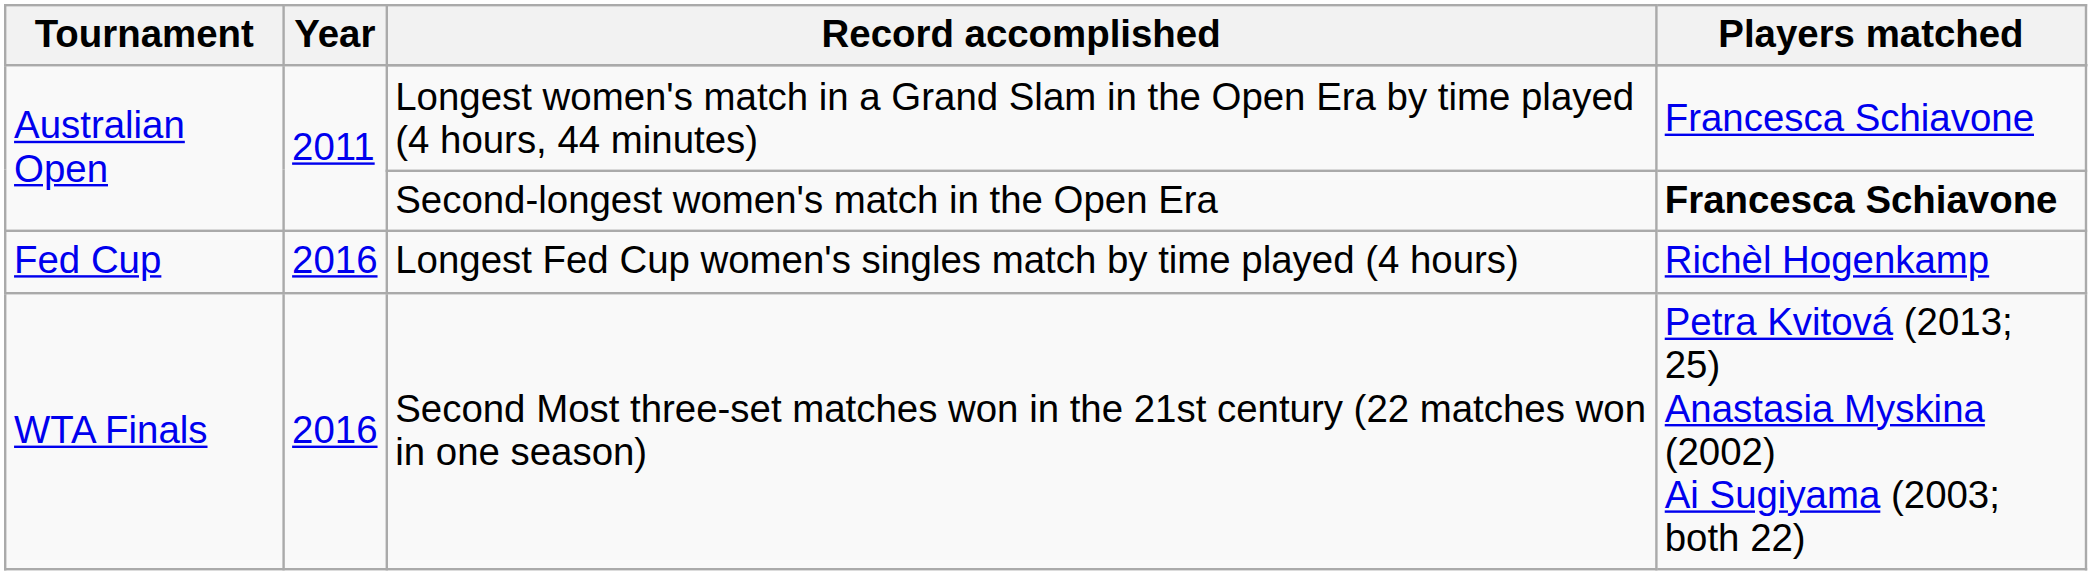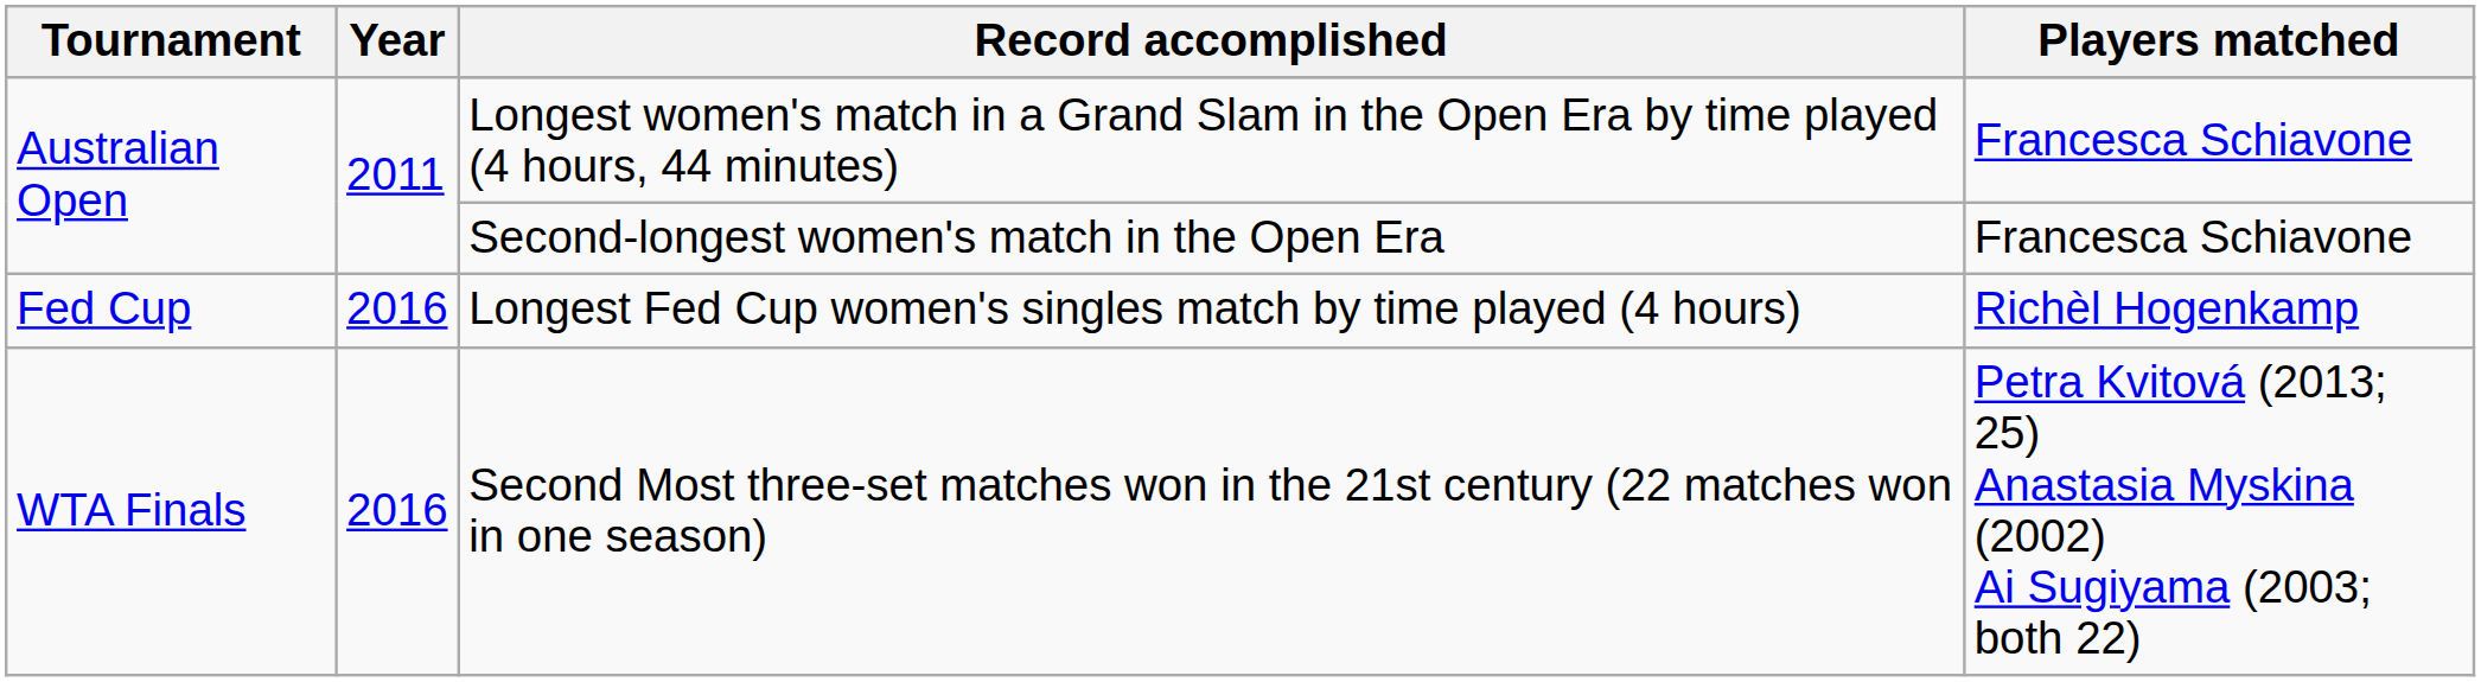Second-longest women's match in the Open Era | Players matched: bold -> normal
